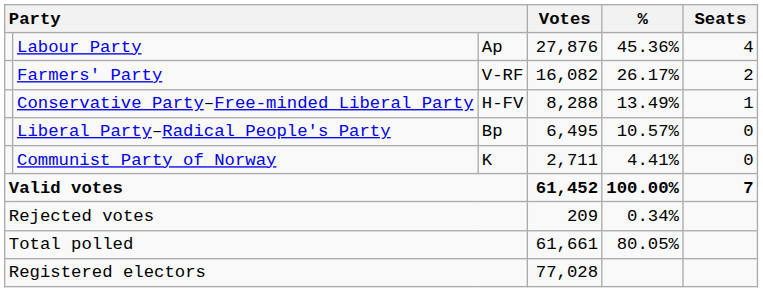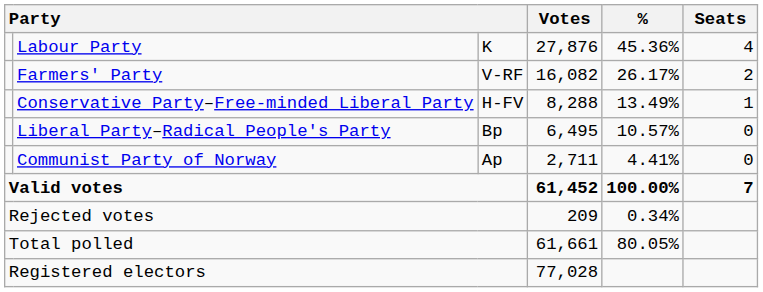Labour Party | column 3: Ap -> K
Communist Party of Norway | column 3: K -> Ap
